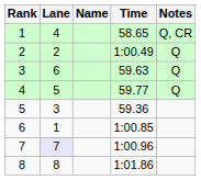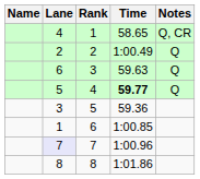columns swapped: Rank <-> Name
row 5 | Time: normal -> bold
